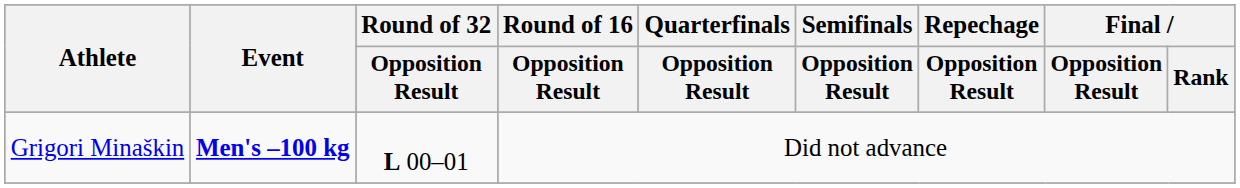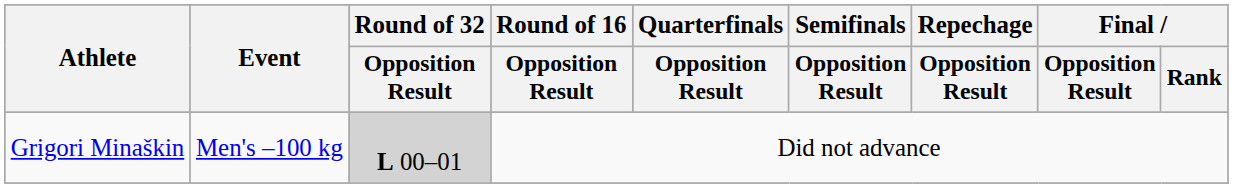Grigori Minaškin | Event: bold -> normal
Grigori Minaškin | Round of 32 / Opposition Result: no background -> lightgrey background
